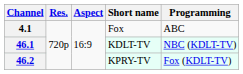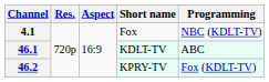4.1 | Programming: ABC -> NBC (KDLT-TV)
46.1 | Programming: NBC (KDLT-TV) -> ABC
